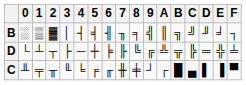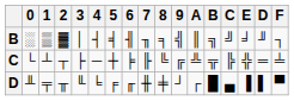columns swapped: D <-> E
row 3 | column 1: D -> C
row 4 | column 1: C -> D
